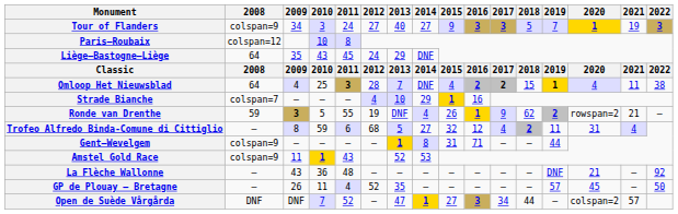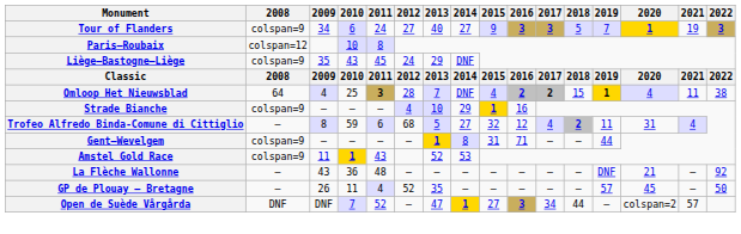Tour of Flanders | 2010: 3 -> 6
Liège–Bastogne–Liège | 2008: 64 -> colspan=9
Strade Bianche | 2008: colspan=7 -> colspan=9
- row: Ronde van Drenthe | 59 | 3 | 5 | 55 | 19 | DNF | 4 | 26 | 1 | 9 | 62 | 2 | rowspan=2 | 21 | —
